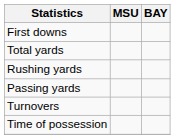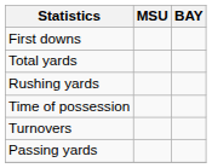rows swapped: Passing yards <-> Time of possession
